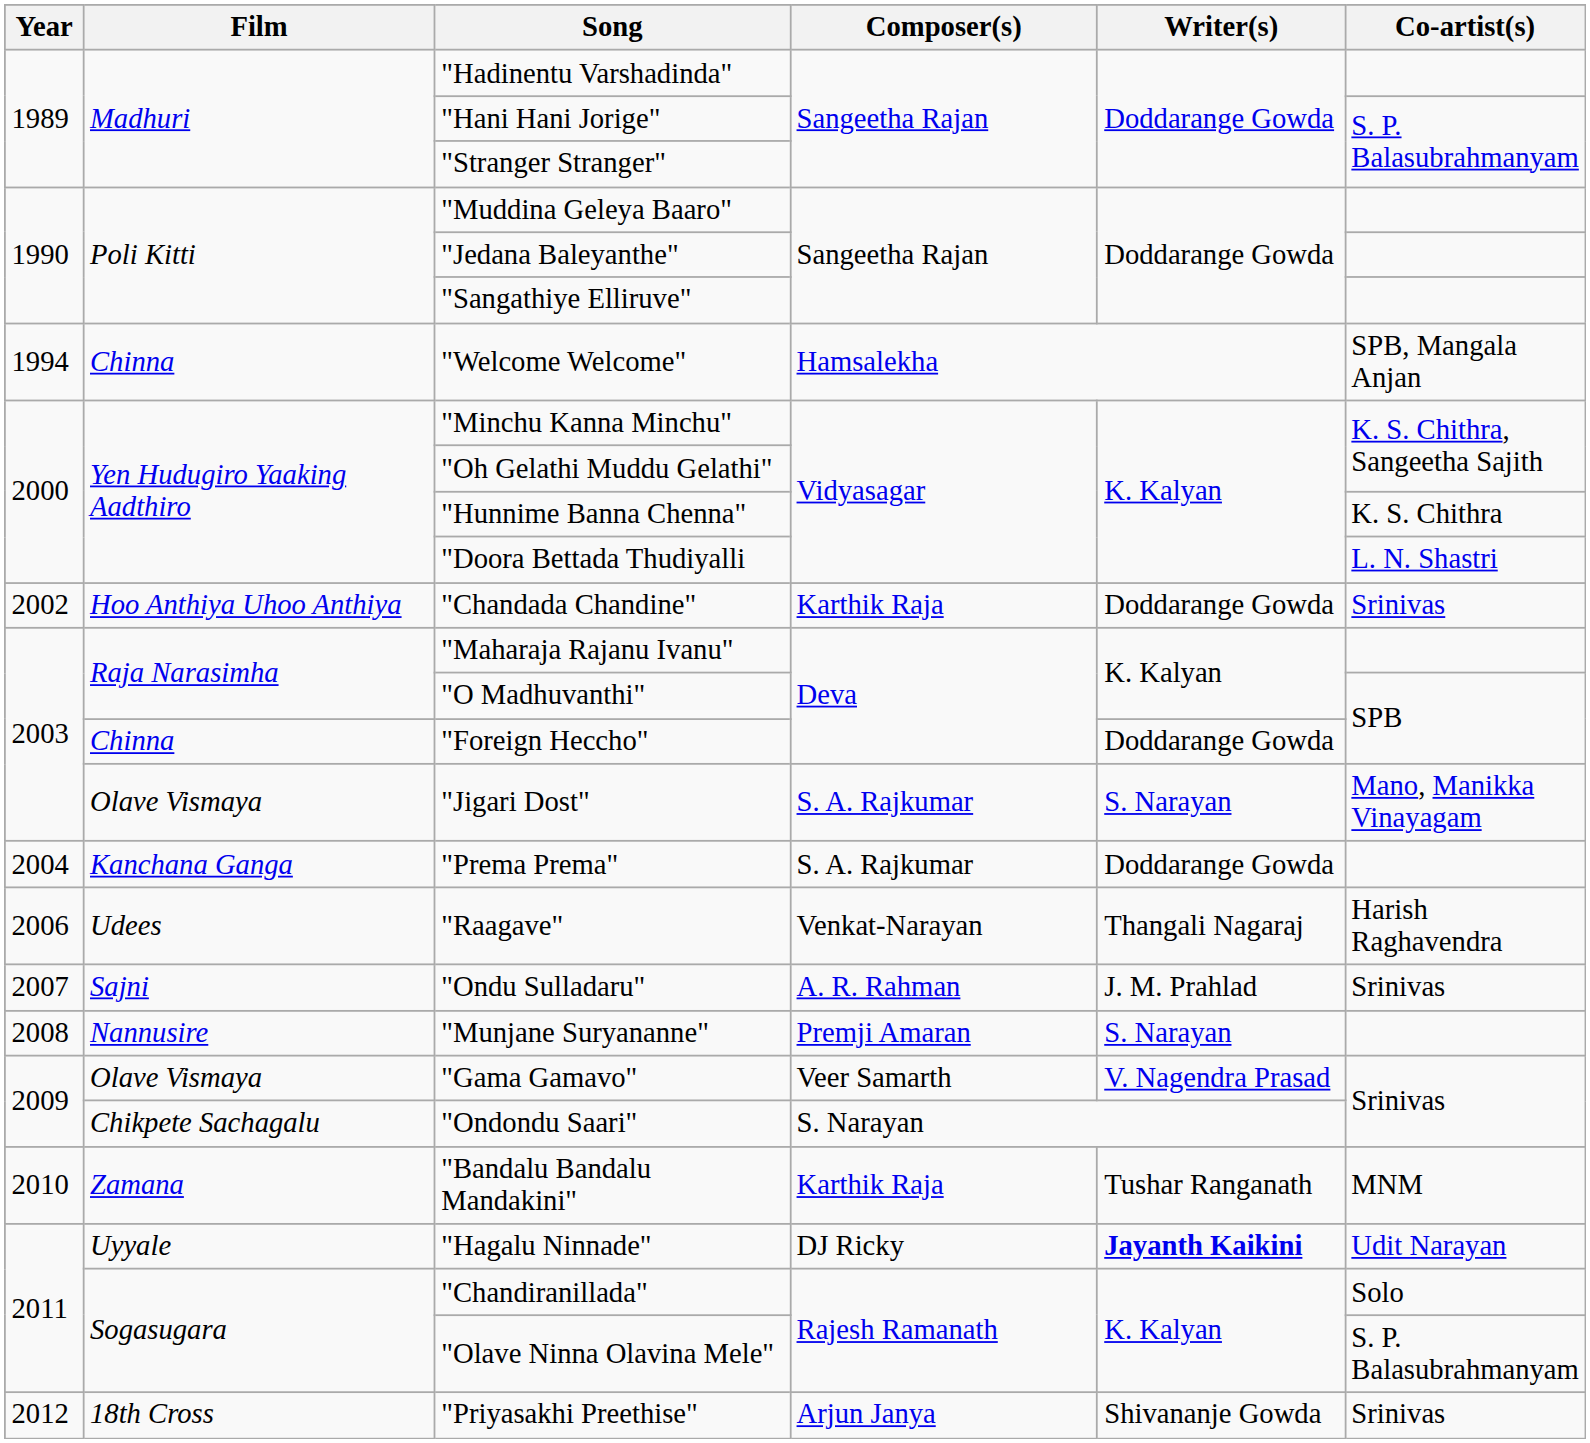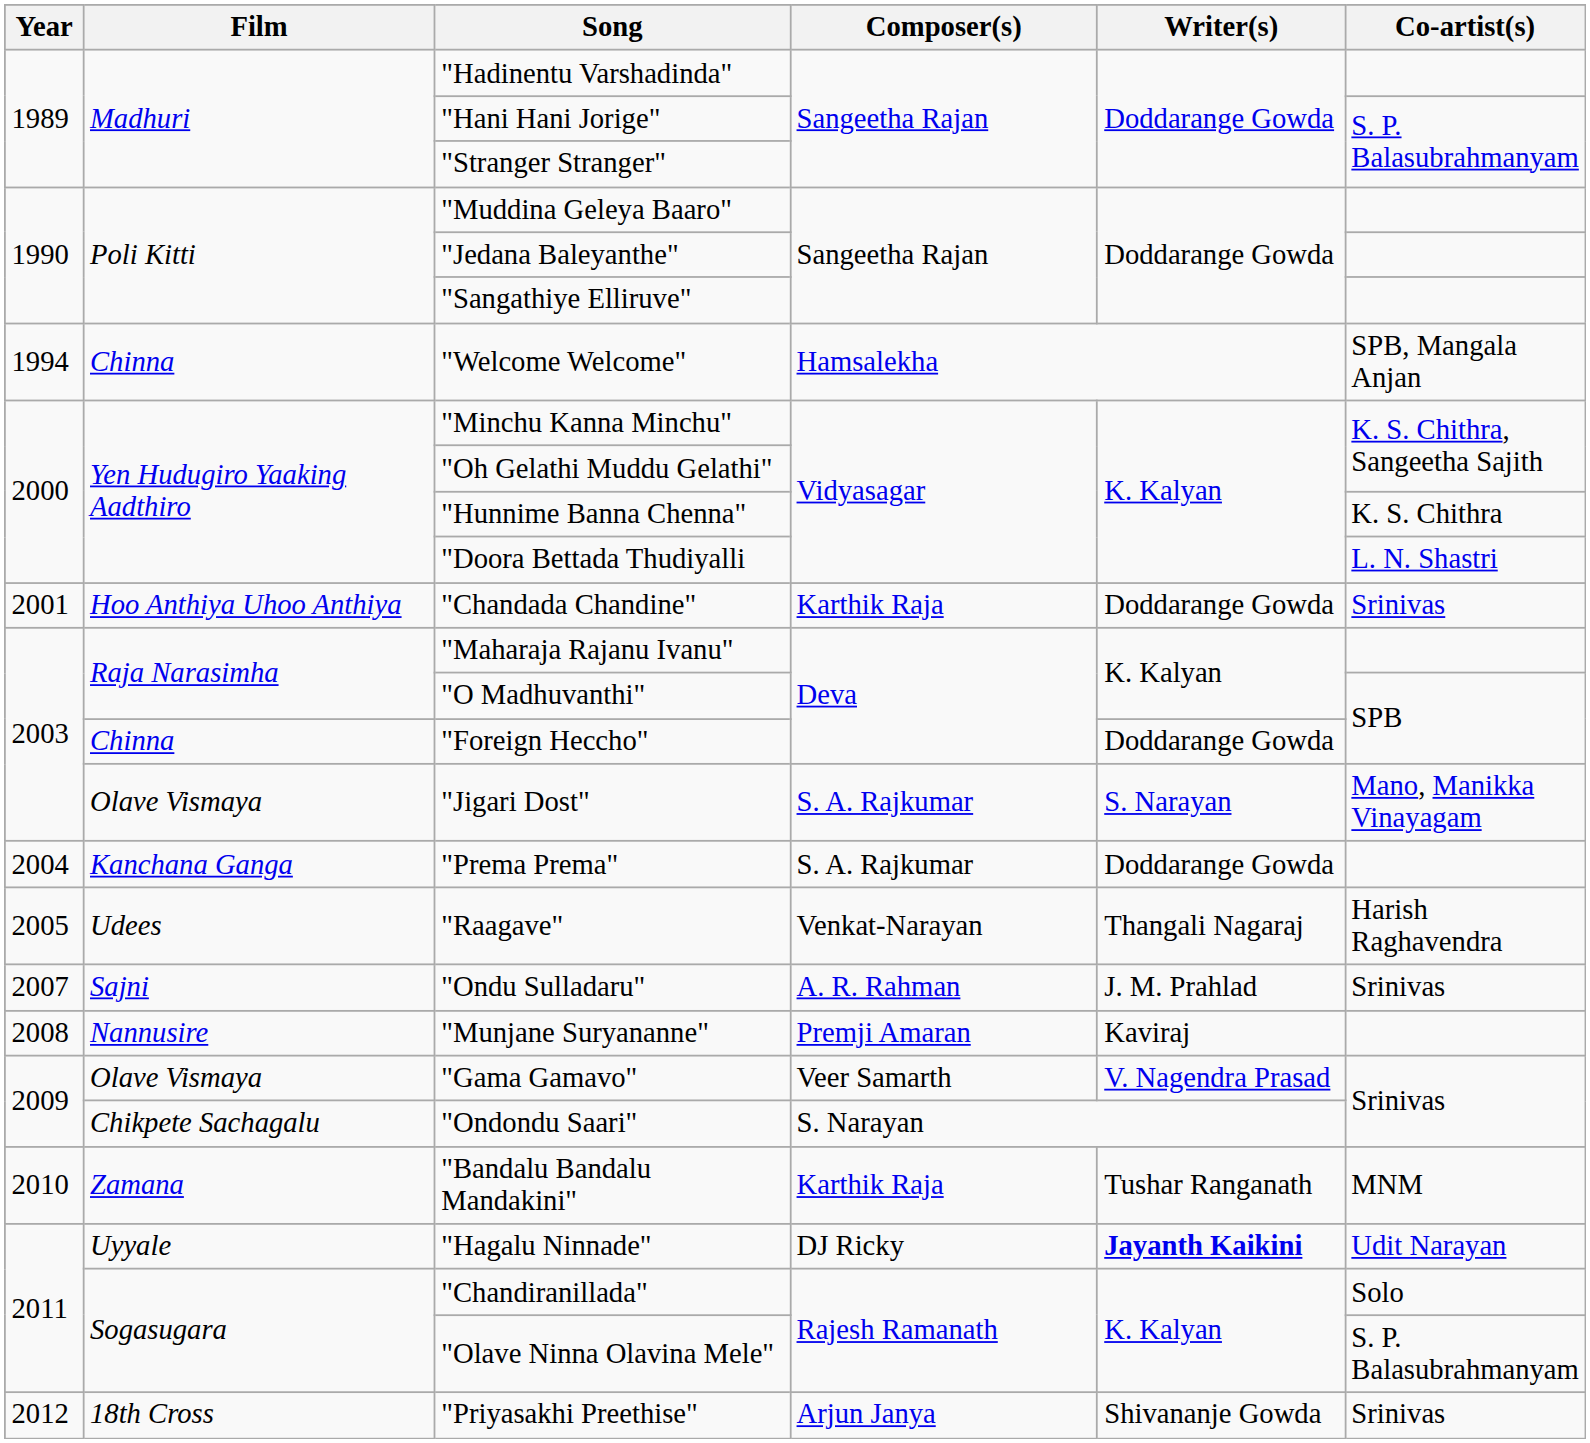"Chandada Chandine" | Year: 2002 -> 2001
"Raagave" | Year: 2006 -> 2005
"Munjane Suryananne" | Writer(s): S. Narayan -> Kaviraj
